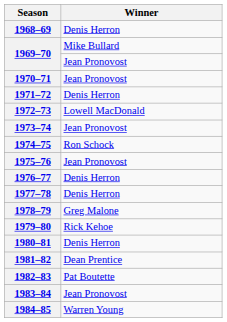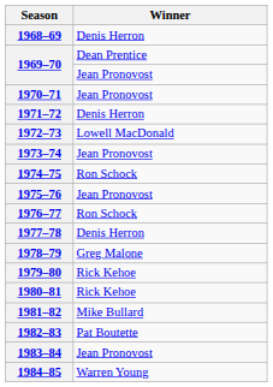row 3 | Winner: Mike Bullard -> Dean Prentice
row 11 | Winner: Denis Herron -> Ron Schock
row 15 | Winner: Denis Herron -> Rick Kehoe
row 16 | Winner: Dean Prentice -> Mike Bullard
